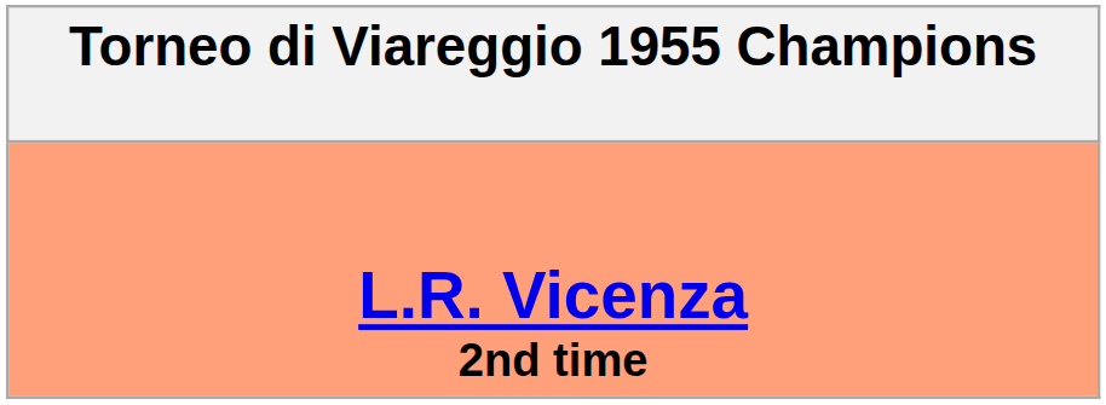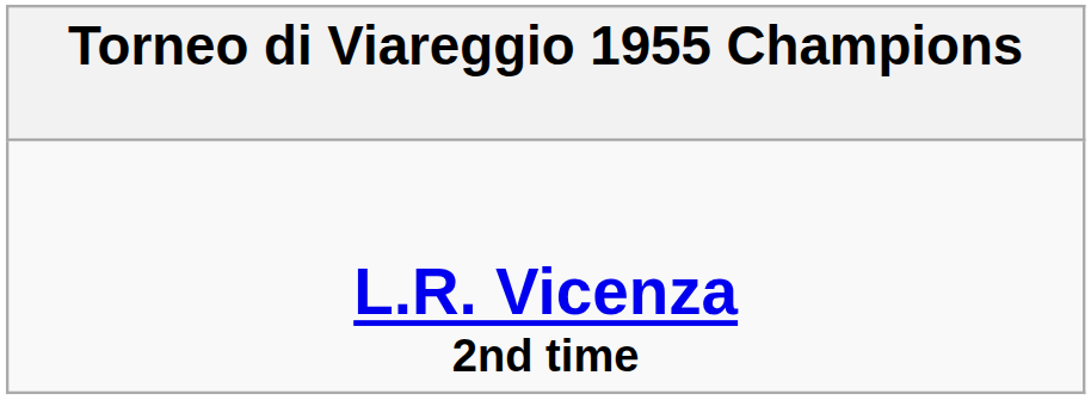row 2 | column 1: lightsalmon background -> no background
